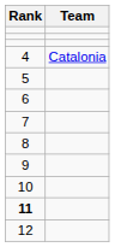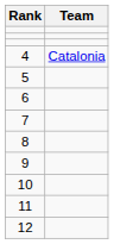row 12 | Rank: bold -> normal
